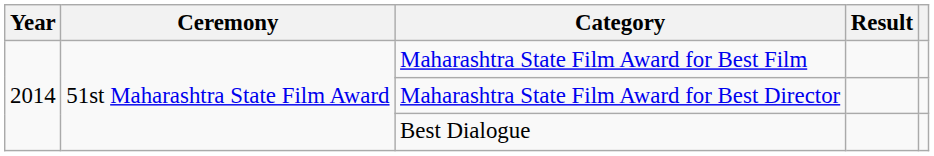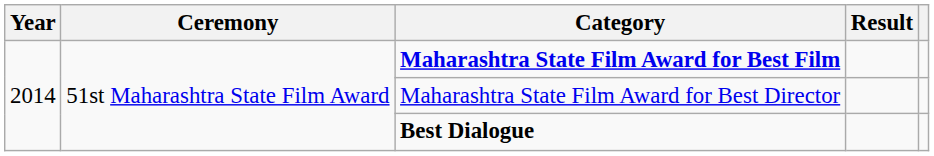Maharashtra State Film Award for Best Film | Category: normal -> bold
Best Dialogue | Category: normal -> bold
